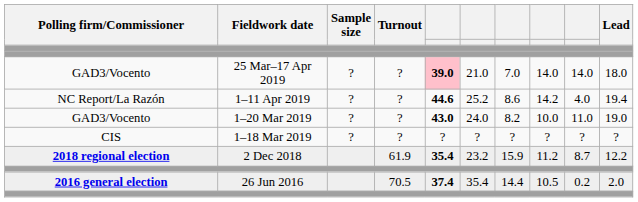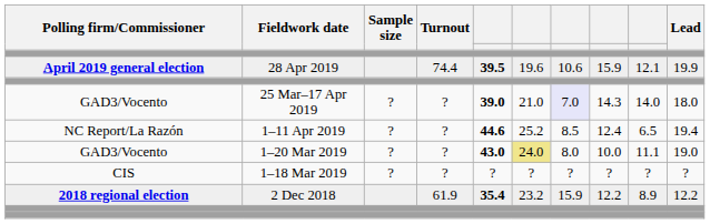+ row: April 2019 general election | 28 Apr 2019 | 74.4 | 39.5 | 19.6 | 10.6 | 15.9 | 12.1 | 19.9
25 Mar–17 Apr 2019 | column 5: pink background -> no background
25 Mar–17 Apr 2019 | column 7: no background -> lavender background
25 Mar–17 Apr 2019 | column 8: 14.0 -> 14.3
1–11 Apr 2019 | column 7: 8.6 -> 8.5
1–11 Apr 2019 | column 8: 14.2 -> 12.4
1–11 Apr 2019 | column 9: 4.0 -> 6.5
1–20 Mar 2019 | column 6: no background -> khaki background
1–20 Mar 2019 | column 7: 8.2 -> 8.0
1–20 Mar 2019 | column 9: 11.0 -> 11.1
2 Dec 2018 | column 8: 11.2 -> 12.2
2 Dec 2018 | column 9: 8.7 -> 8.9
- row: 2016 general election | 26 Jun 2016 | 70.5 | 37.4 | 35.4 | 14.4 | 10.5 | 0.2 | 2.0
